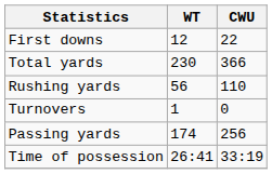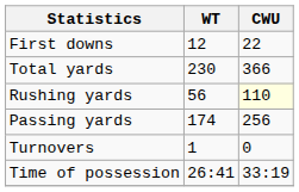Rushing yards | CWU: no background -> lightyellow background
rows swapped: Passing yards <-> Turnovers
